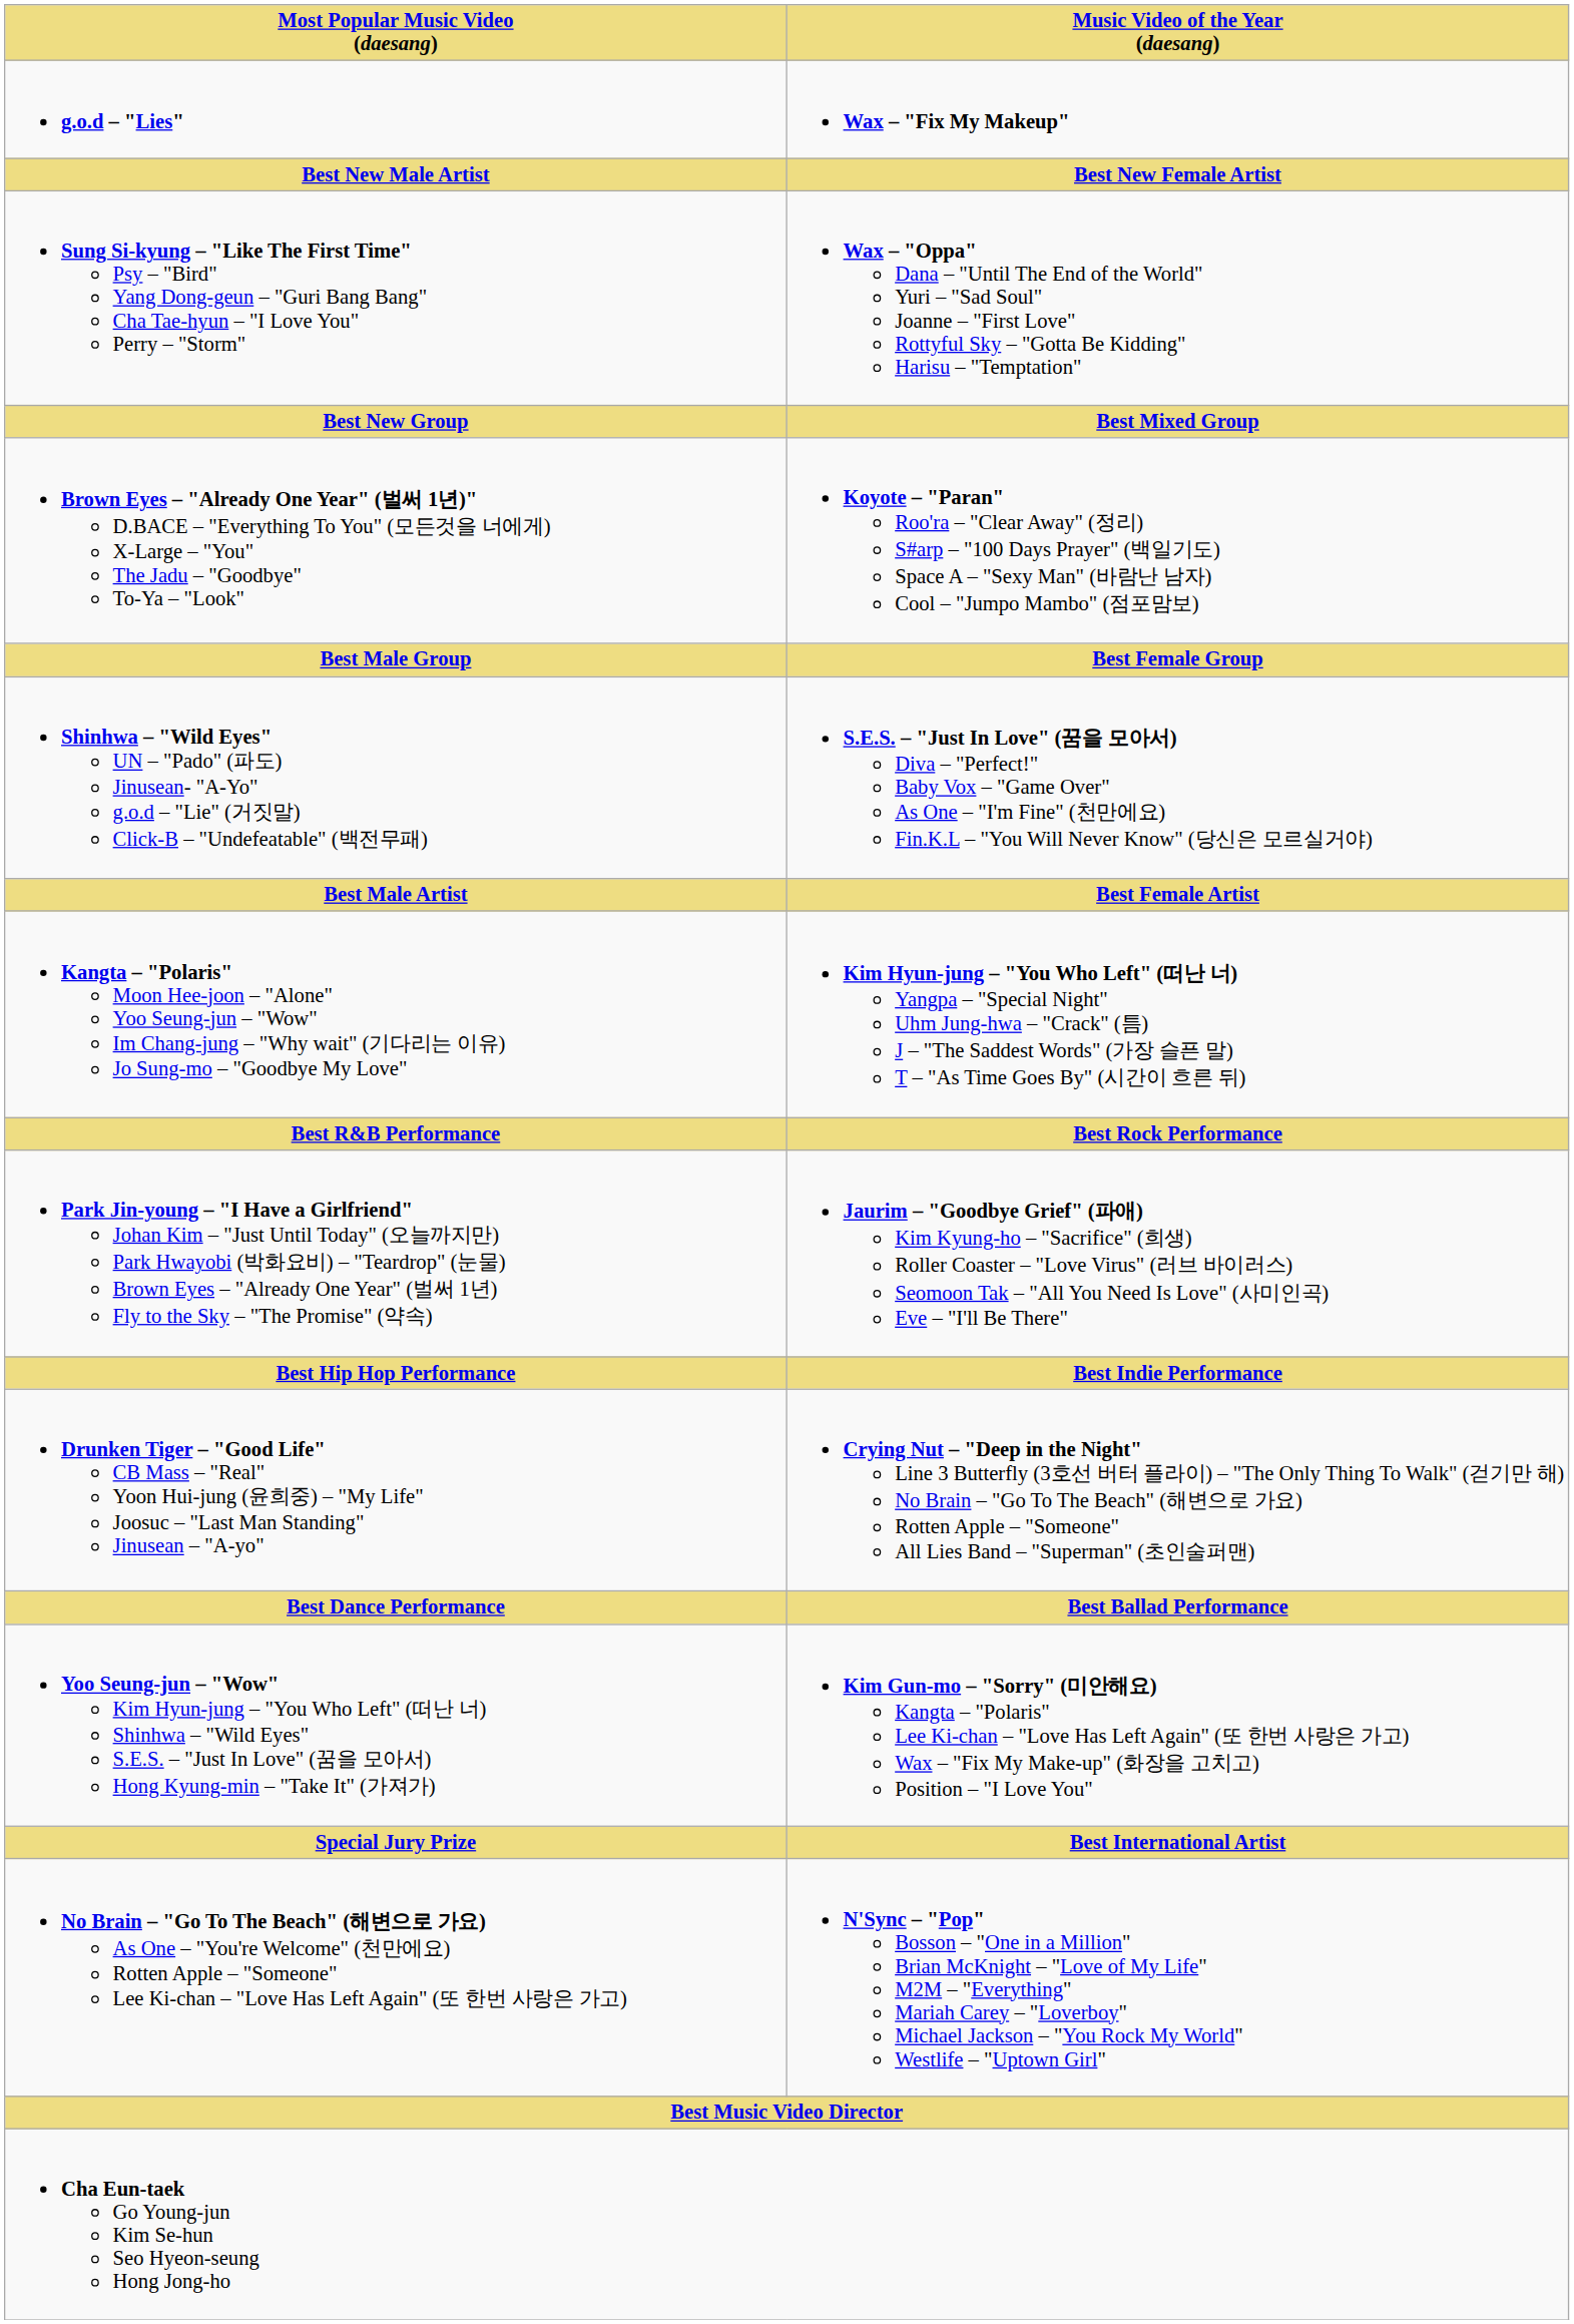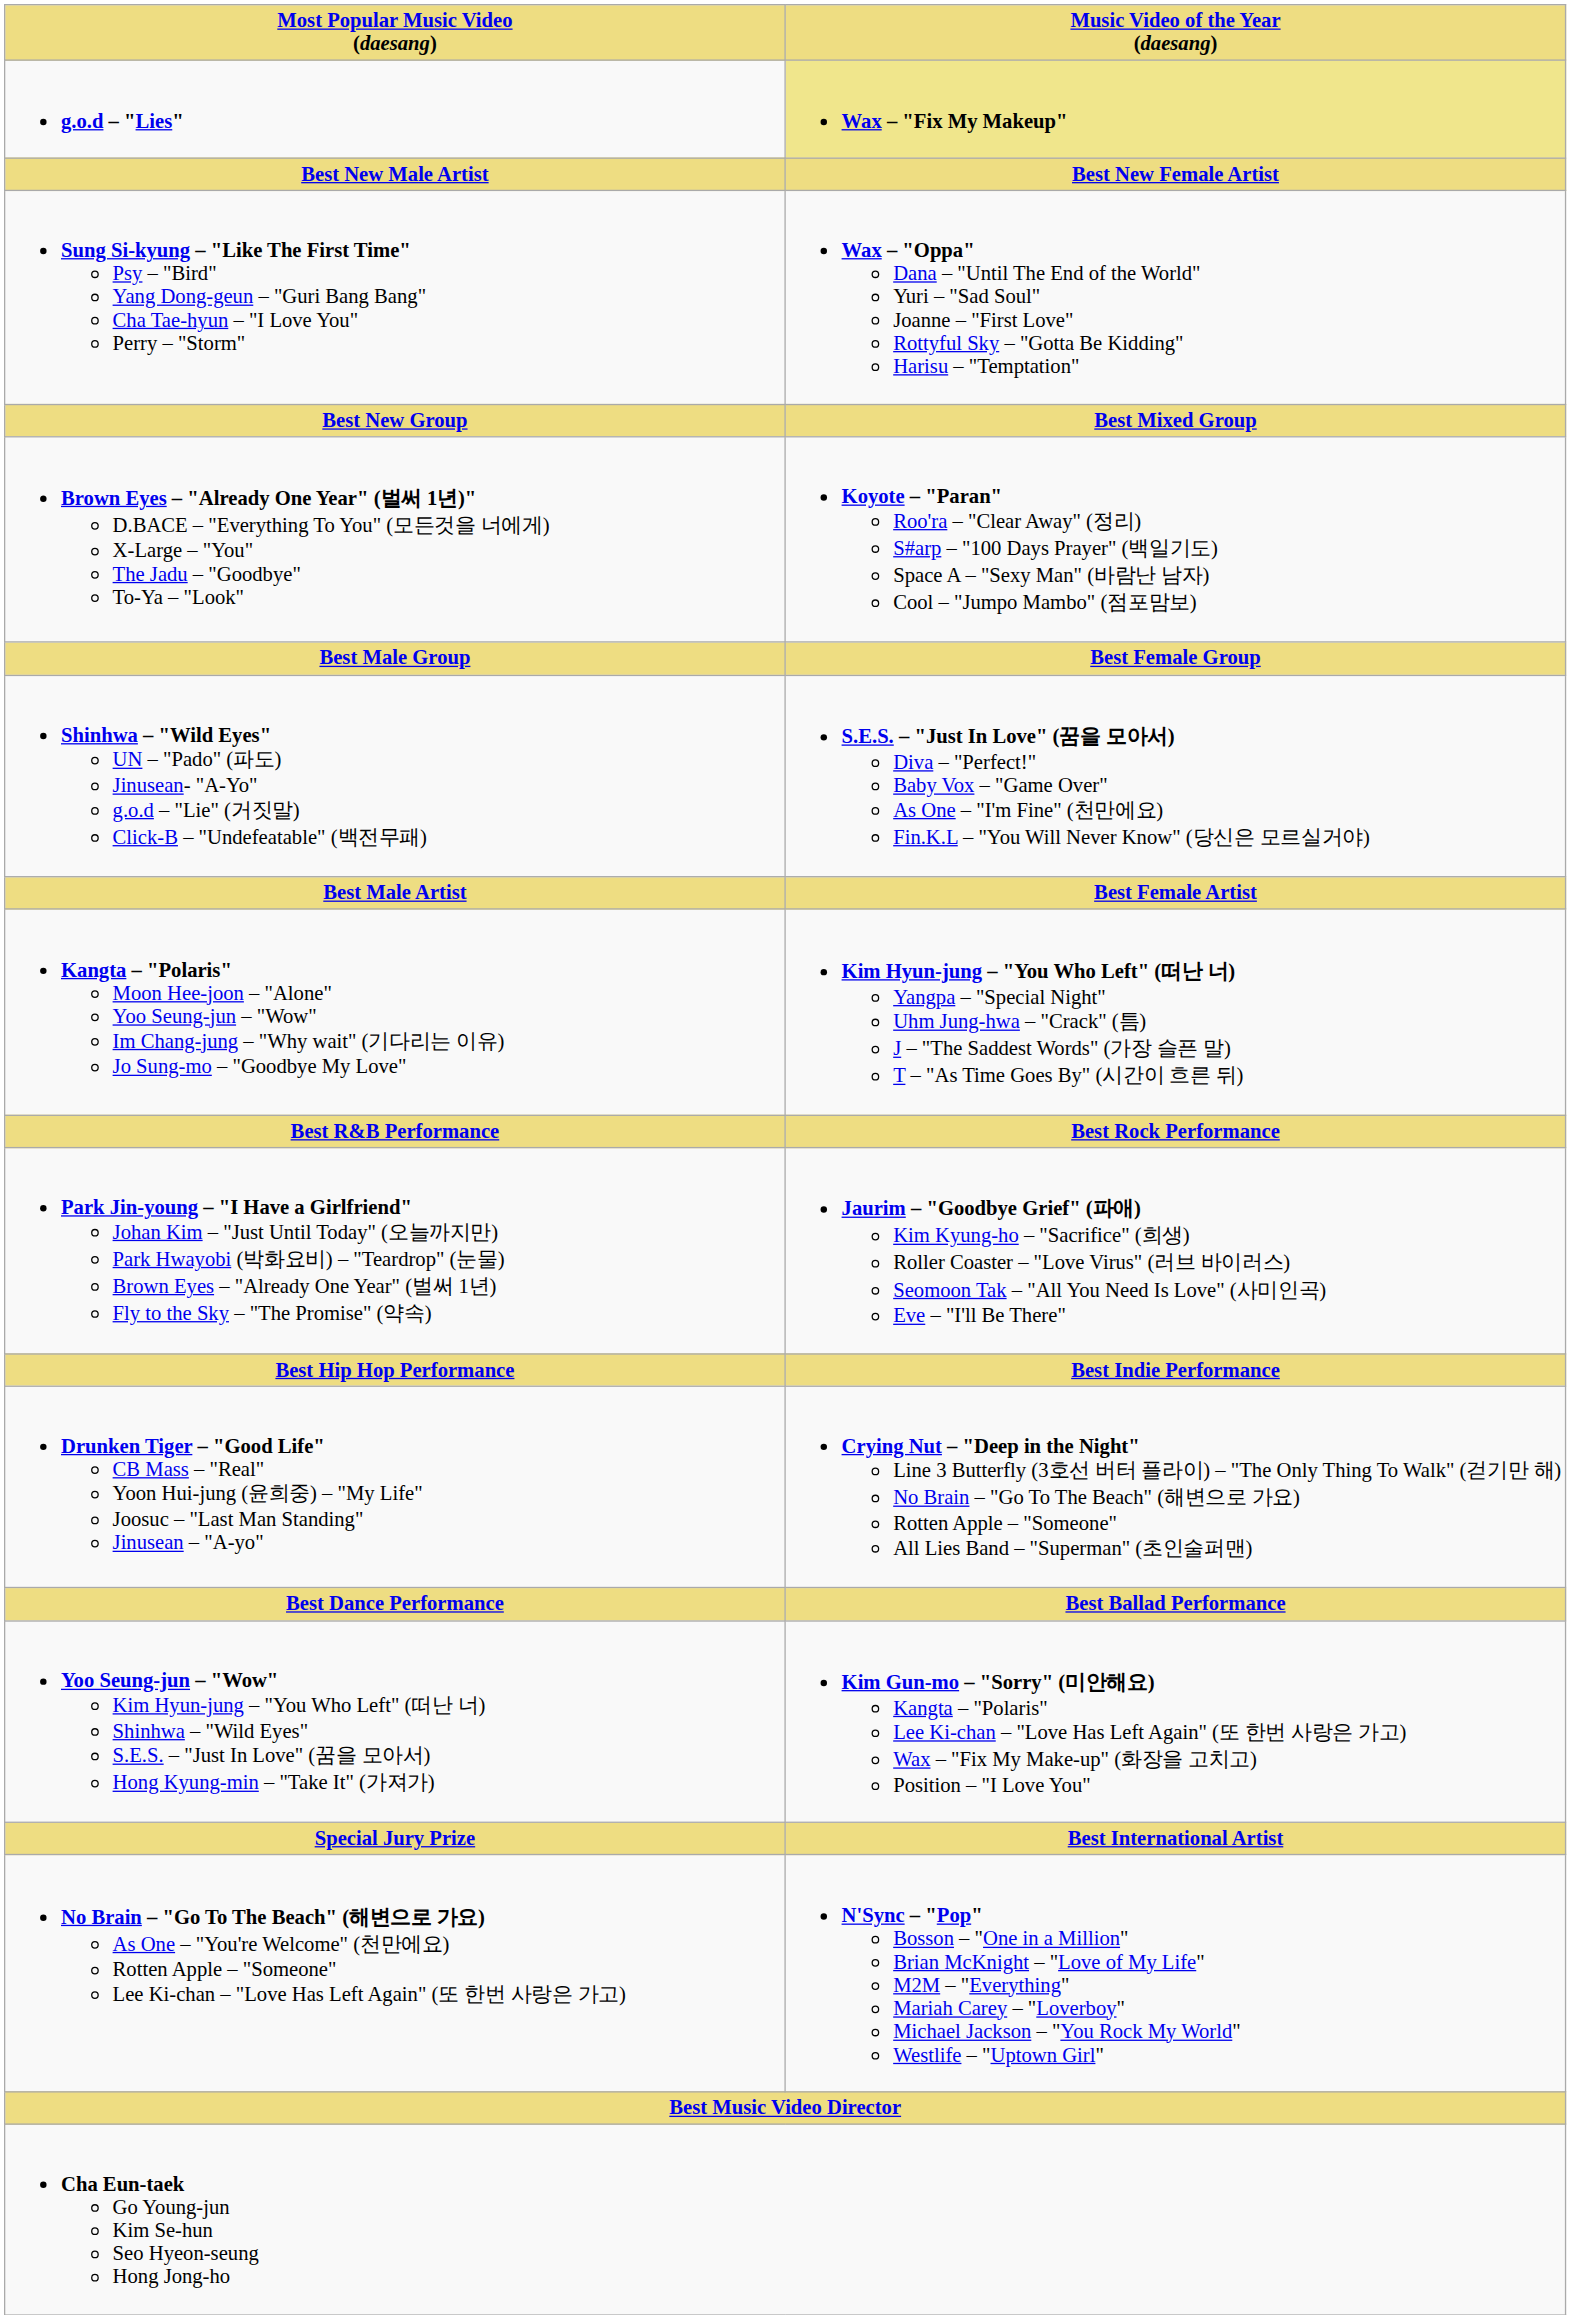g.o.d – "Lies" | Music Video of the Year (daesang): no background -> khaki background
